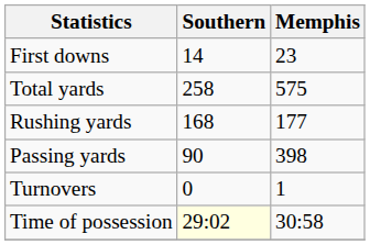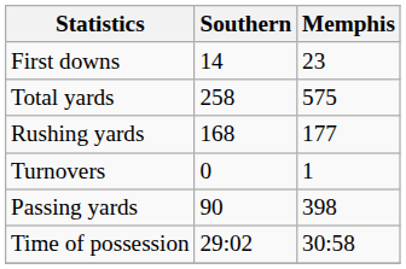rows swapped: Passing yards <-> Turnovers
Time of possession | Southern: lightyellow background -> no background
